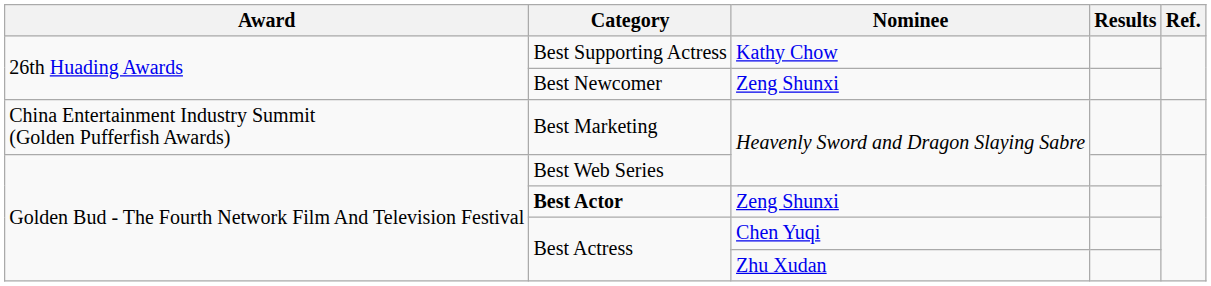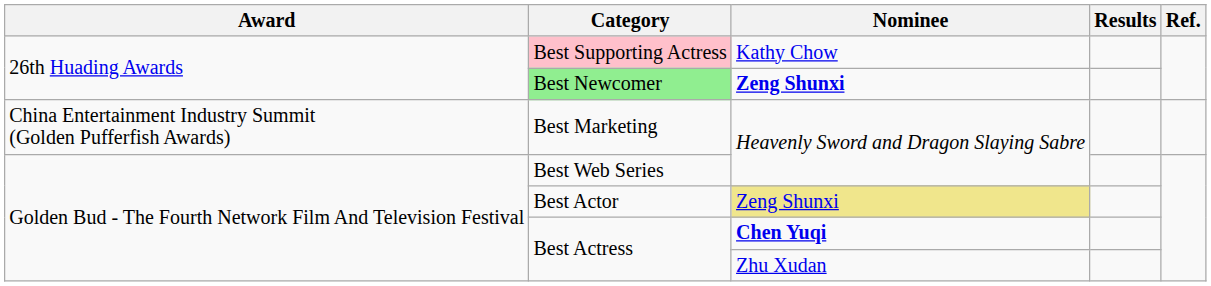Best Supporting Actress | Category: no background -> pink background
Best Newcomer | Category: no background -> lightgreen background
Best Newcomer | Nominee: normal -> bold
Best Actor | Category: bold -> normal
Best Actor | Nominee: no background -> khaki background
Best Actress / Chen Yuqi | Nominee: normal -> bold
